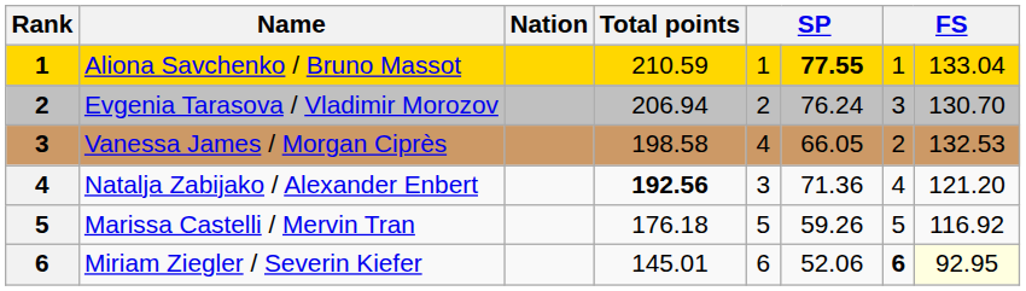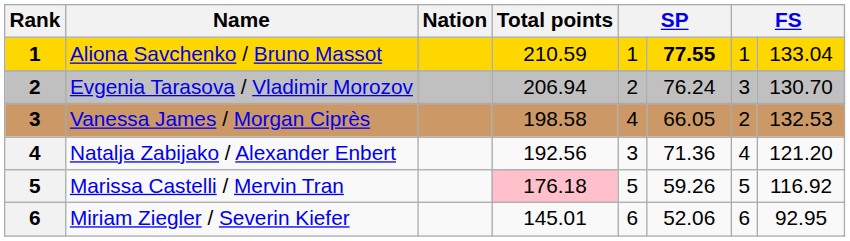Natalja Zabijako / Alexander Enbert | Total points: bold -> normal
Marissa Castelli / Mervin Tran | Total points: no background -> pink background
Miriam Ziegler / Severin Kiefer | column 7: bold -> normal
Miriam Ziegler / Severin Kiefer | column 8: lightyellow background -> no background
